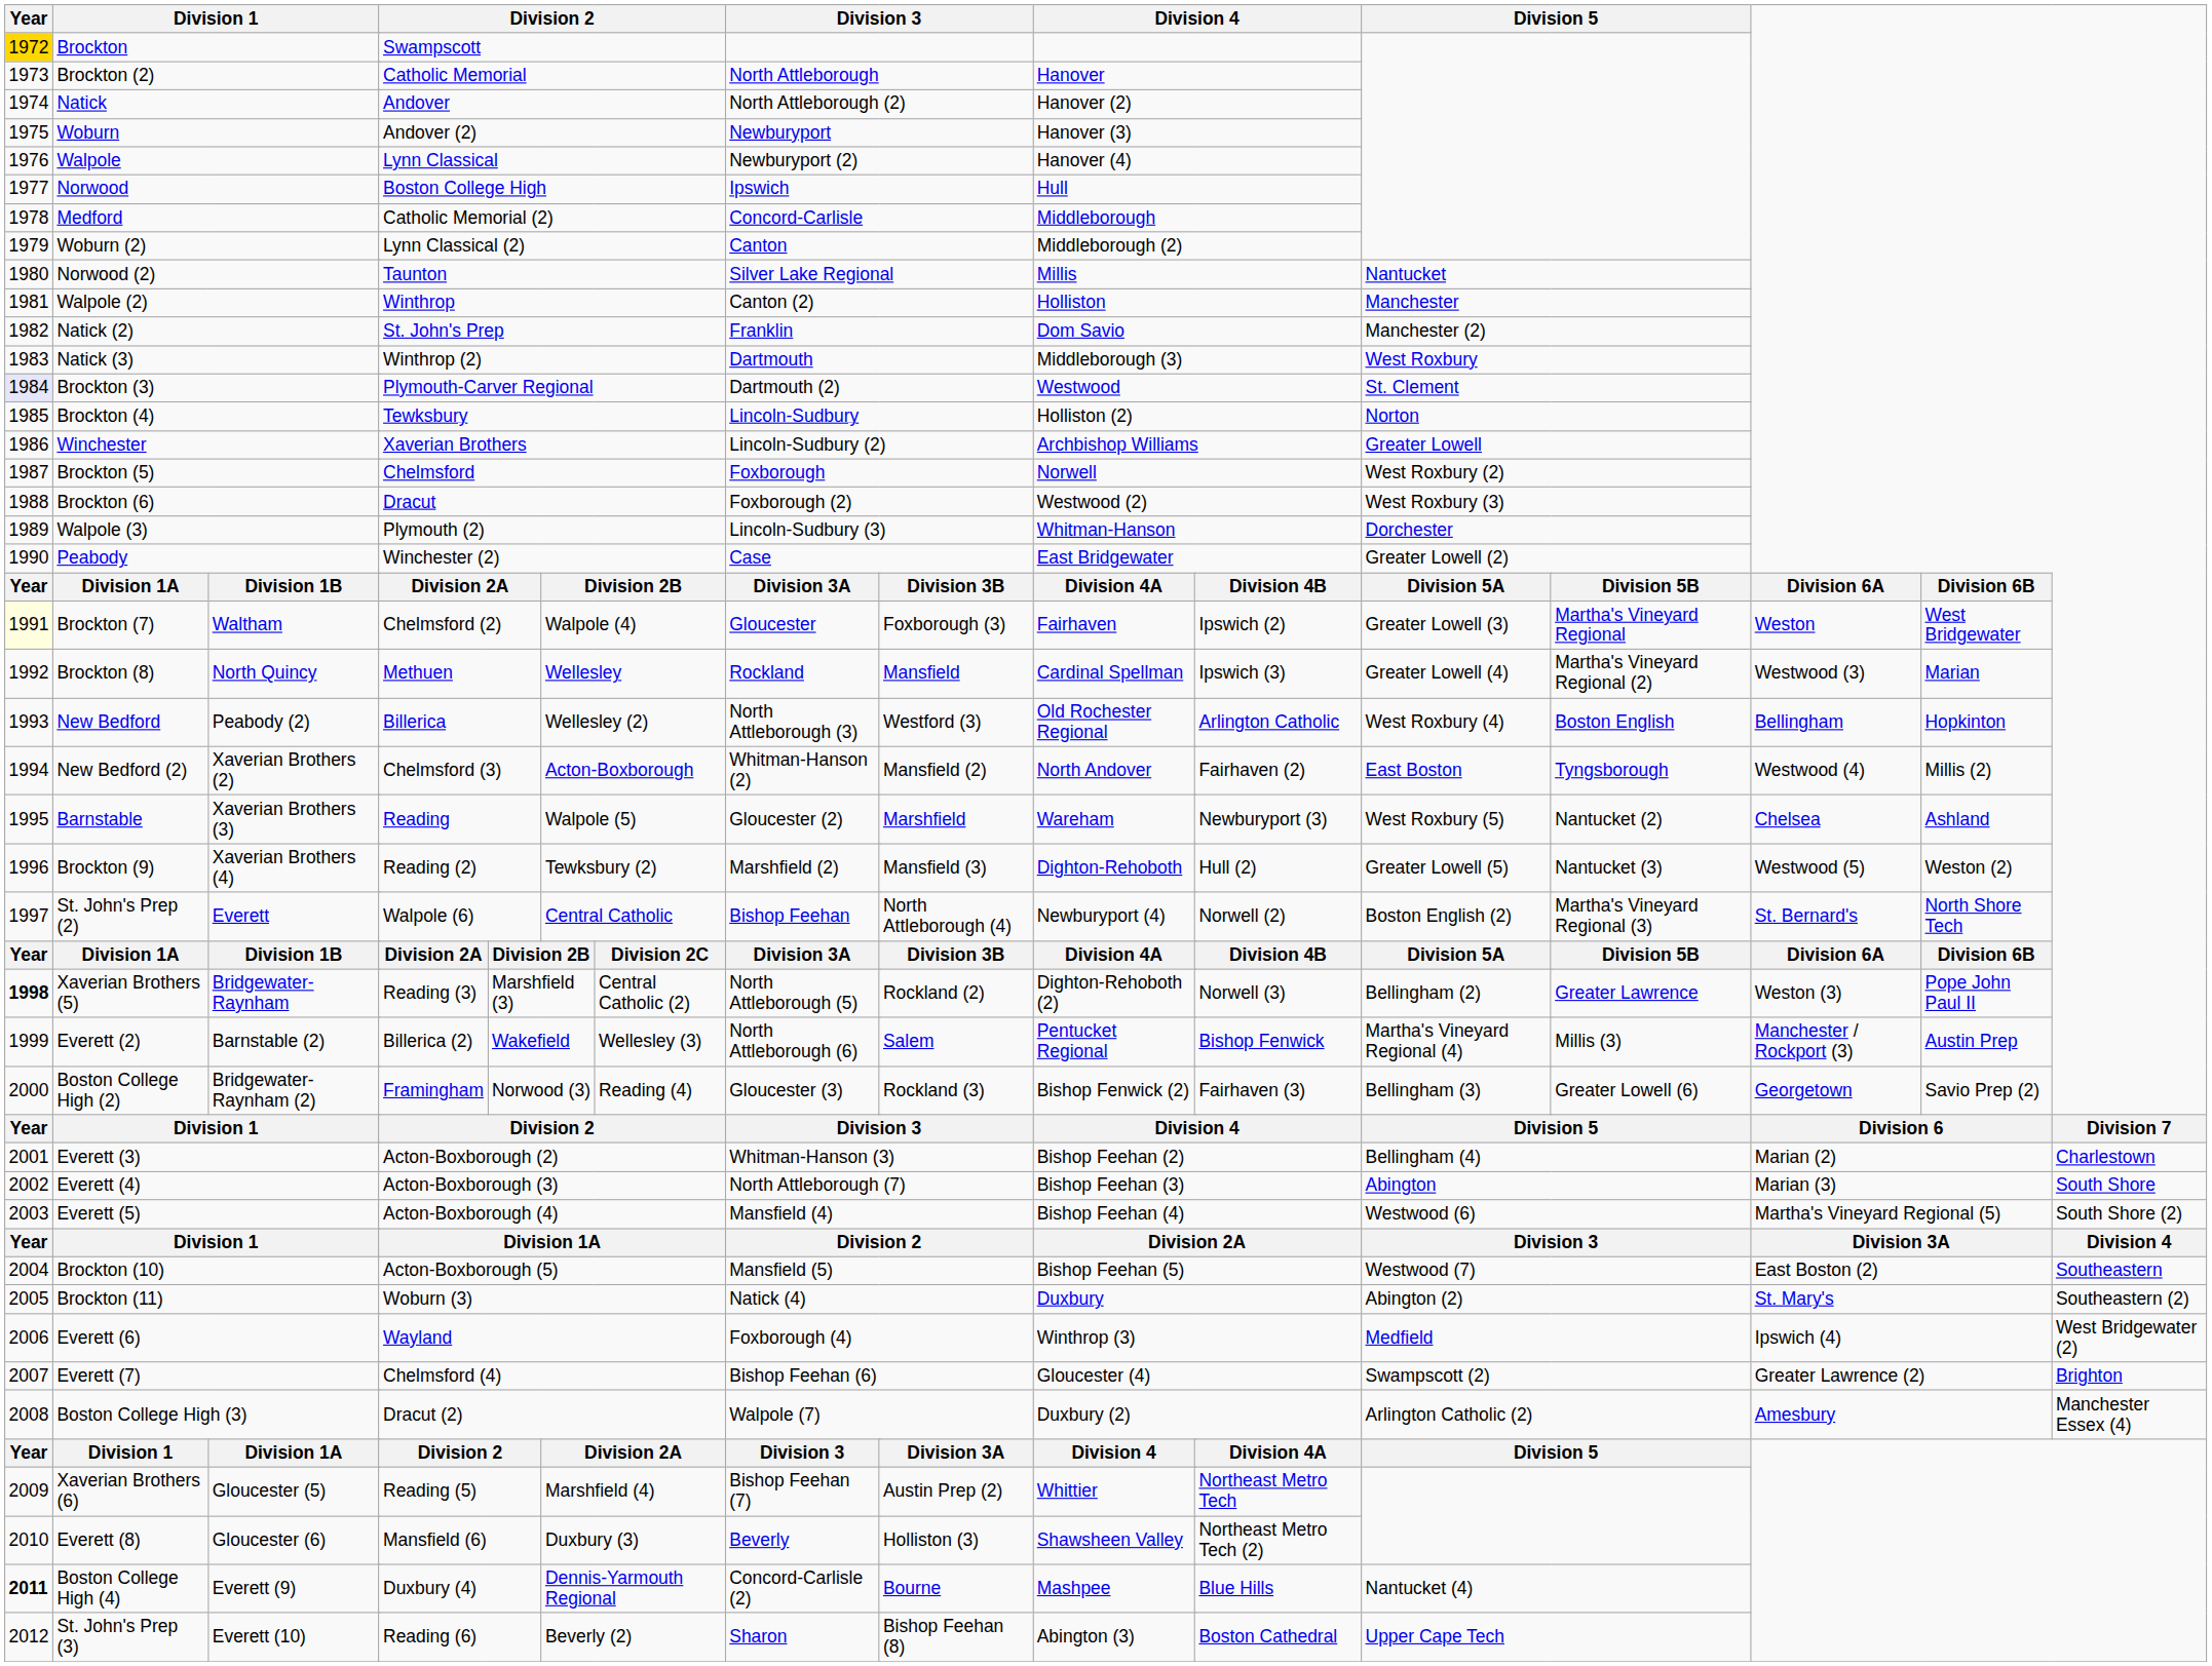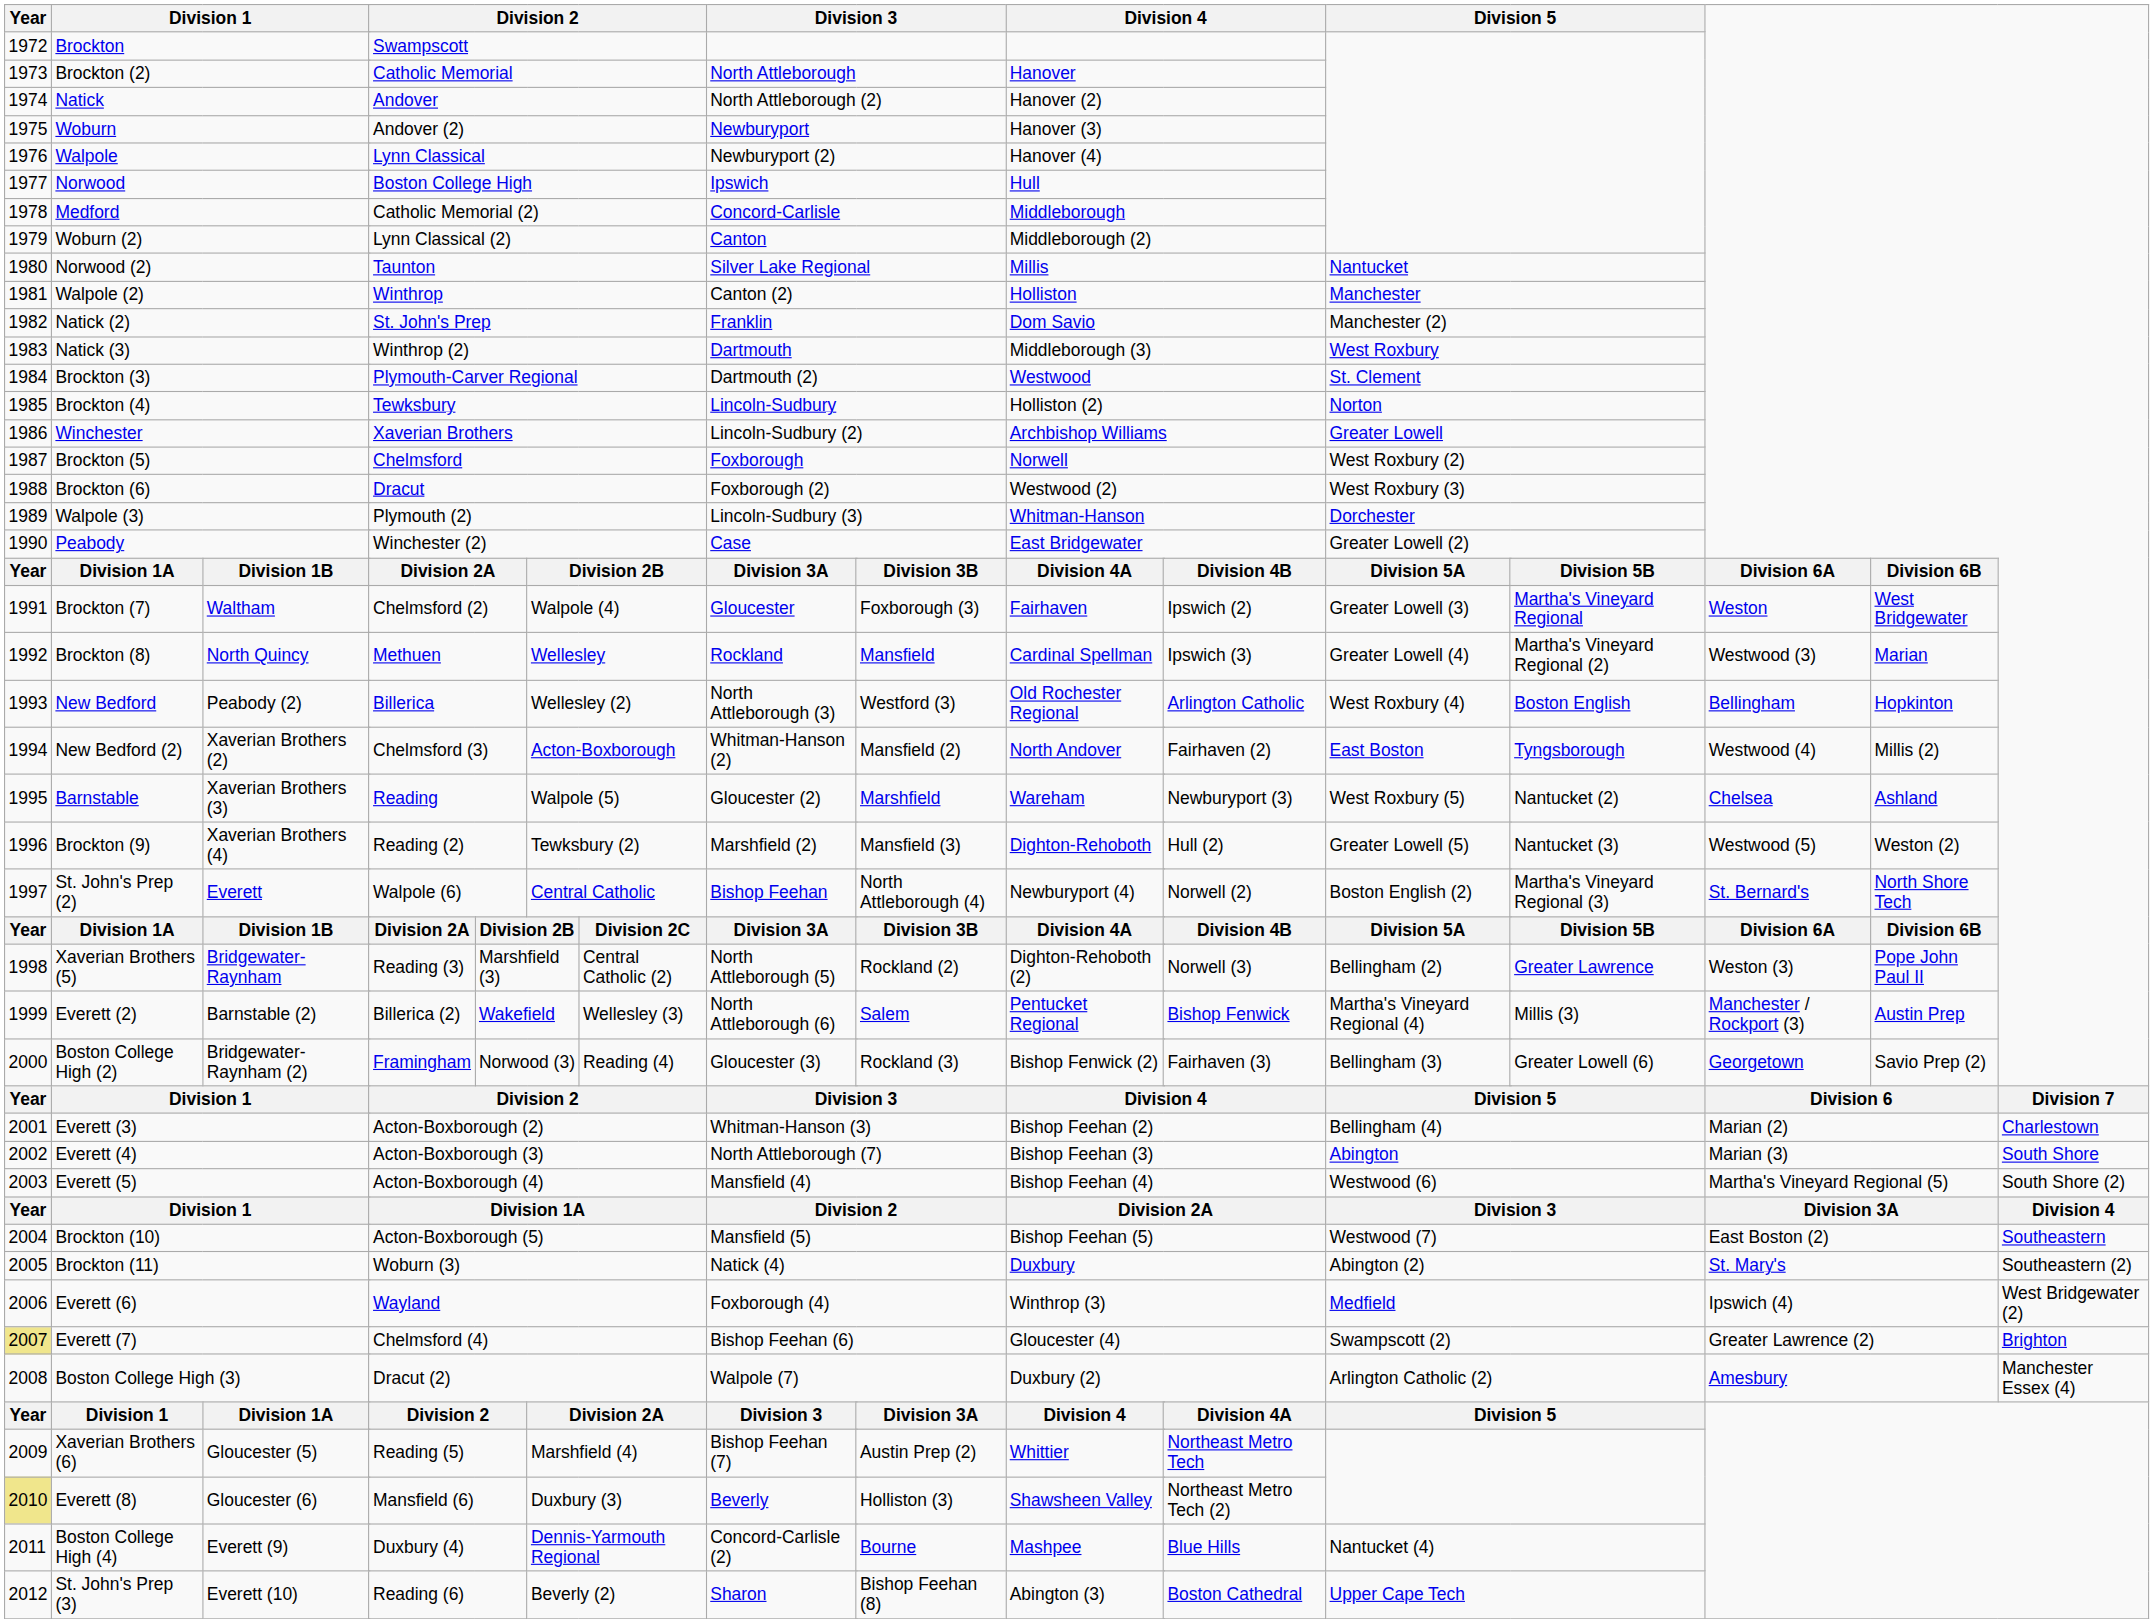Brockton | Year: gold background -> no background
Brockton (3) | Year: lavender background -> no background
Brockton (7) | Year: lightyellow background -> no background
Xaverian Brothers (5) | Year: bold -> normal
Everett (7) | Year: no background -> khaki background
Everett (8) | Year: no background -> khaki background
Boston College High (4) | Year: bold -> normal
